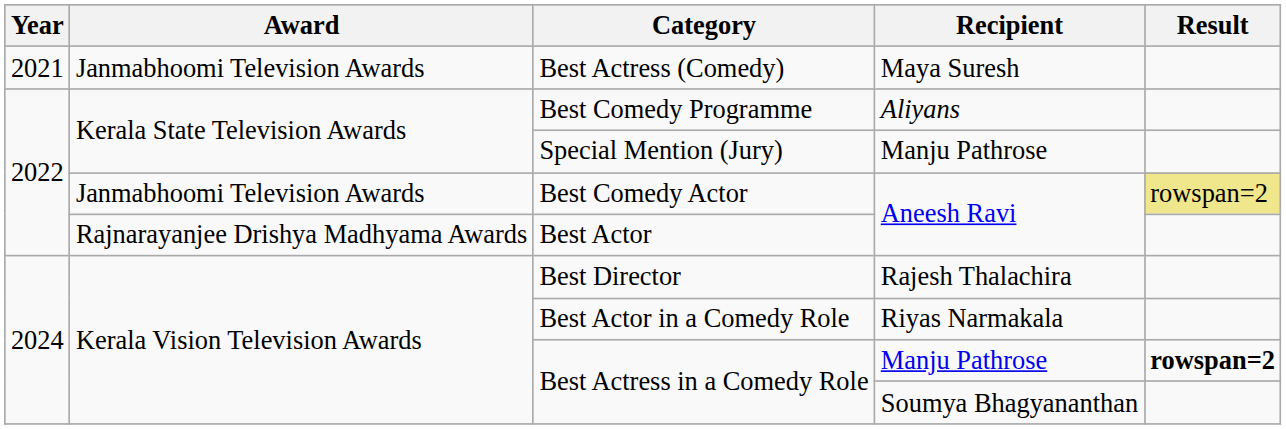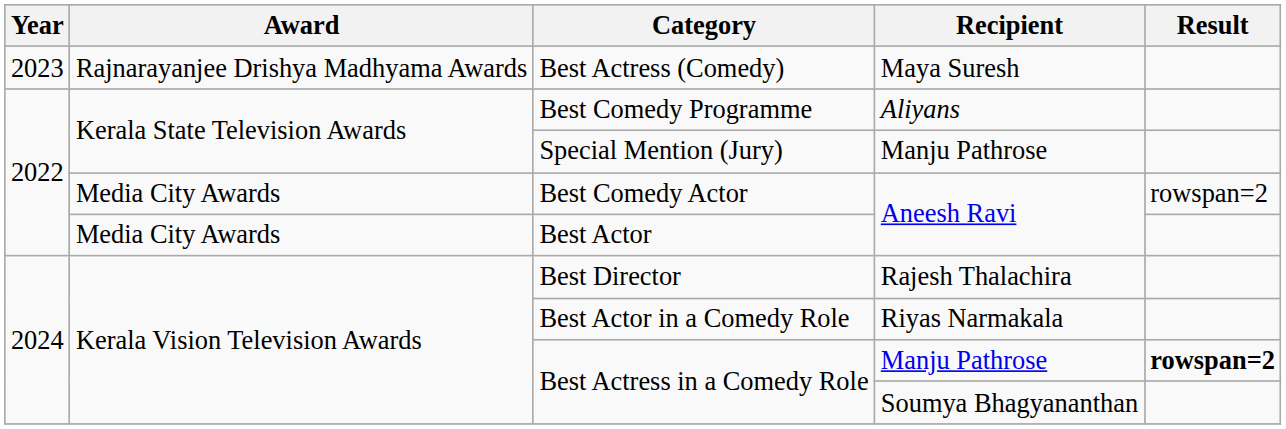Best Actress (Comedy) | Year: 2021 -> 2023
Best Actress (Comedy) | Award: Janmabhoomi Television Awards -> Rajnarayanjee Drishya Madhyama Awards
Best Comedy Actor | Award: Janmabhoomi Television Awards -> Media City Awards
Best Comedy Actor | Result: khaki background -> no background
Best Actor | Award: Rajnarayanjee Drishya Madhyama Awards -> Media City Awards
